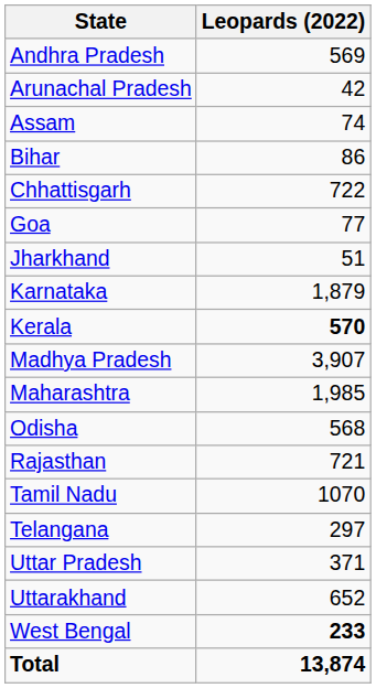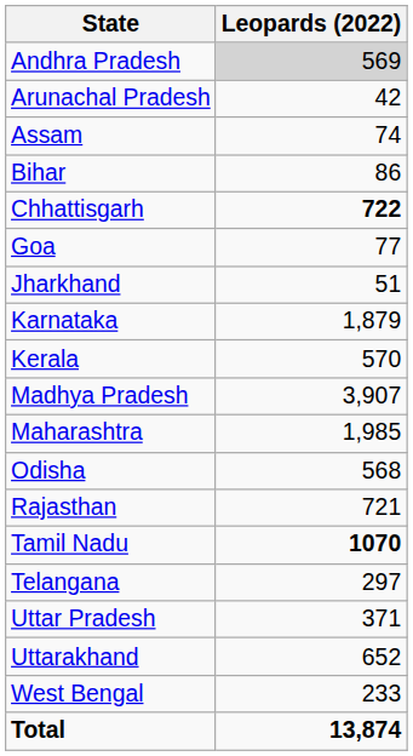Andhra Pradesh | Leopards (2022): no background -> lightgrey background
Chhattisgarh | Leopards (2022): normal -> bold
Kerala | Leopards (2022): bold -> normal
Tamil Nadu | Leopards (2022): normal -> bold
West Bengal | Leopards (2022): bold -> normal
